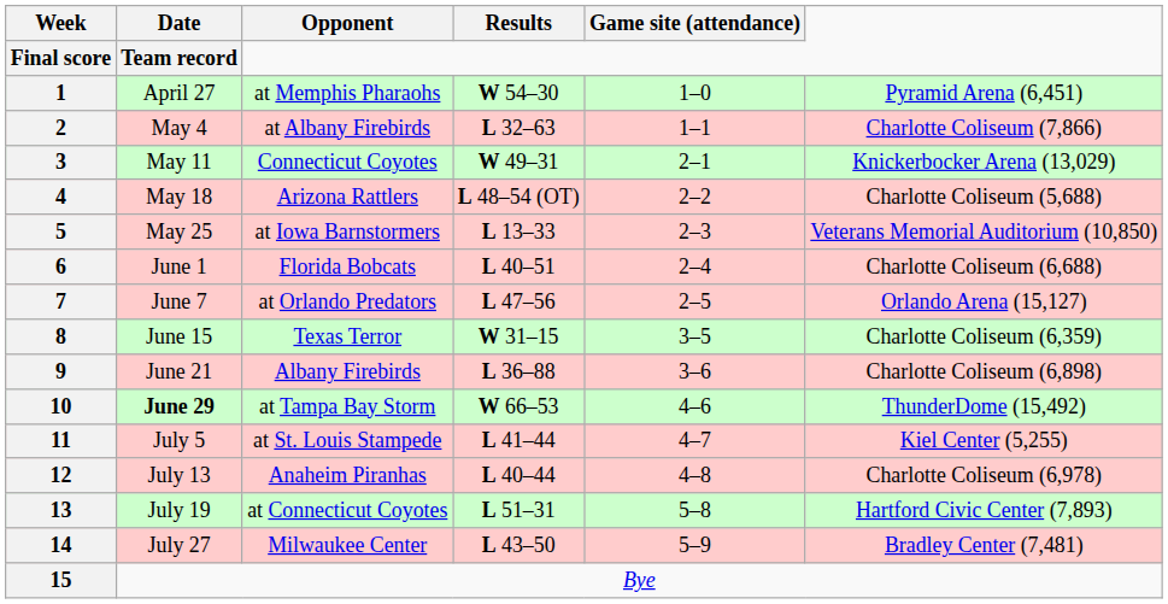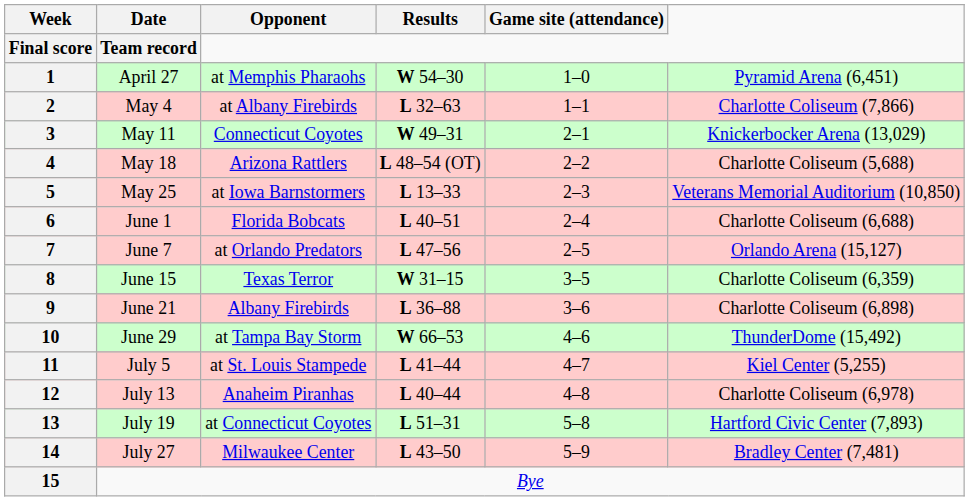10 | Date / Team record: bold -> normal
